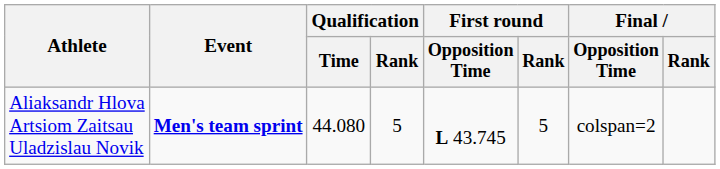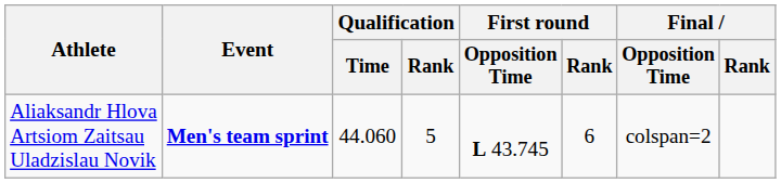Aliaksandr Hlova Artsiom Zaitsau Uladzislau Novik | Qualification / Time: 44.080 -> 44.060
Aliaksandr Hlova Artsiom Zaitsau Uladzislau Novik | First round / Rank: 5 -> 6
